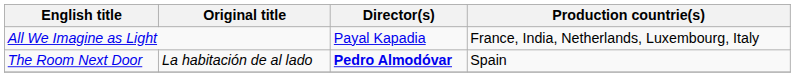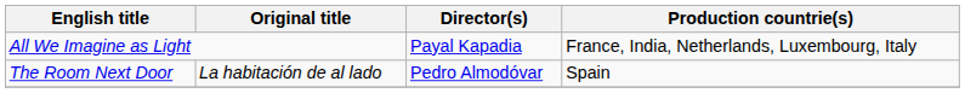The Room Next Door | Director(s): bold -> normal
